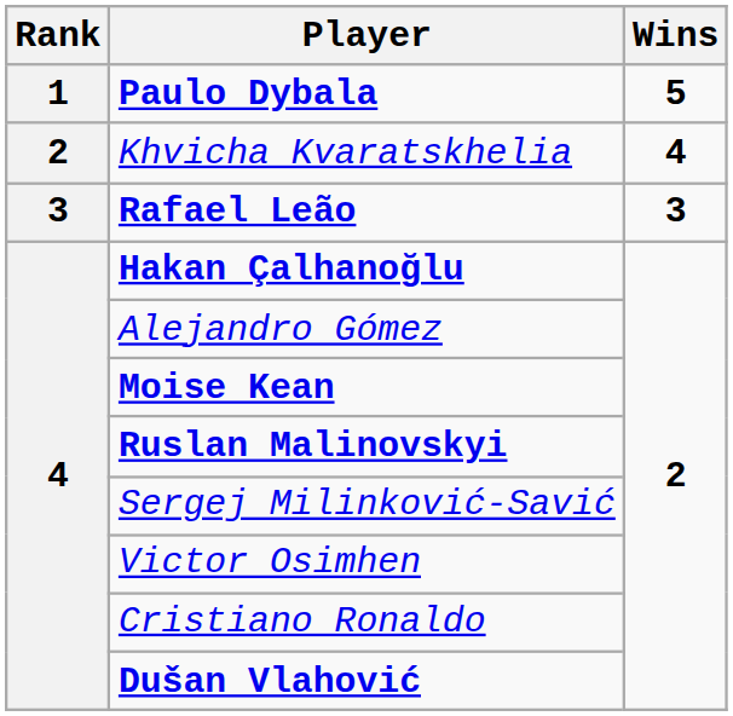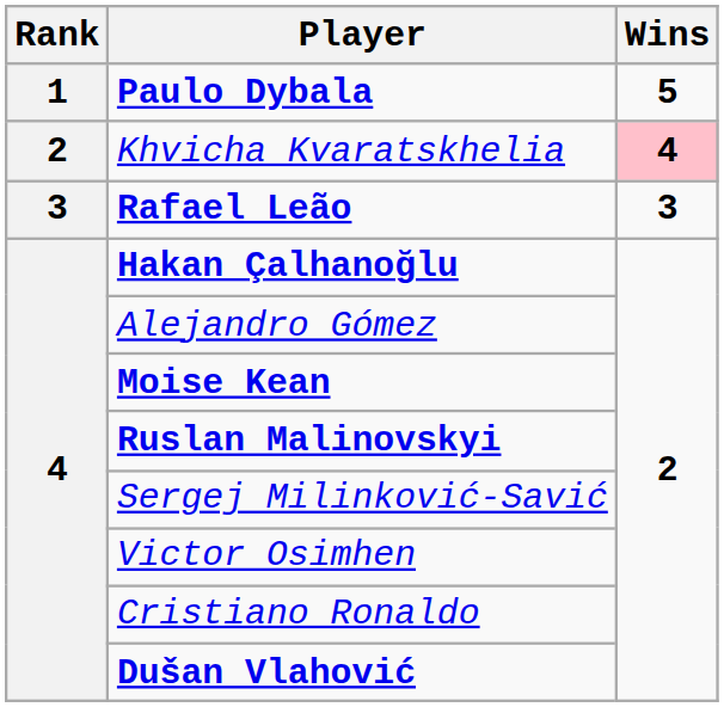Khvicha Kvaratskhelia | Wins: no background -> pink background
